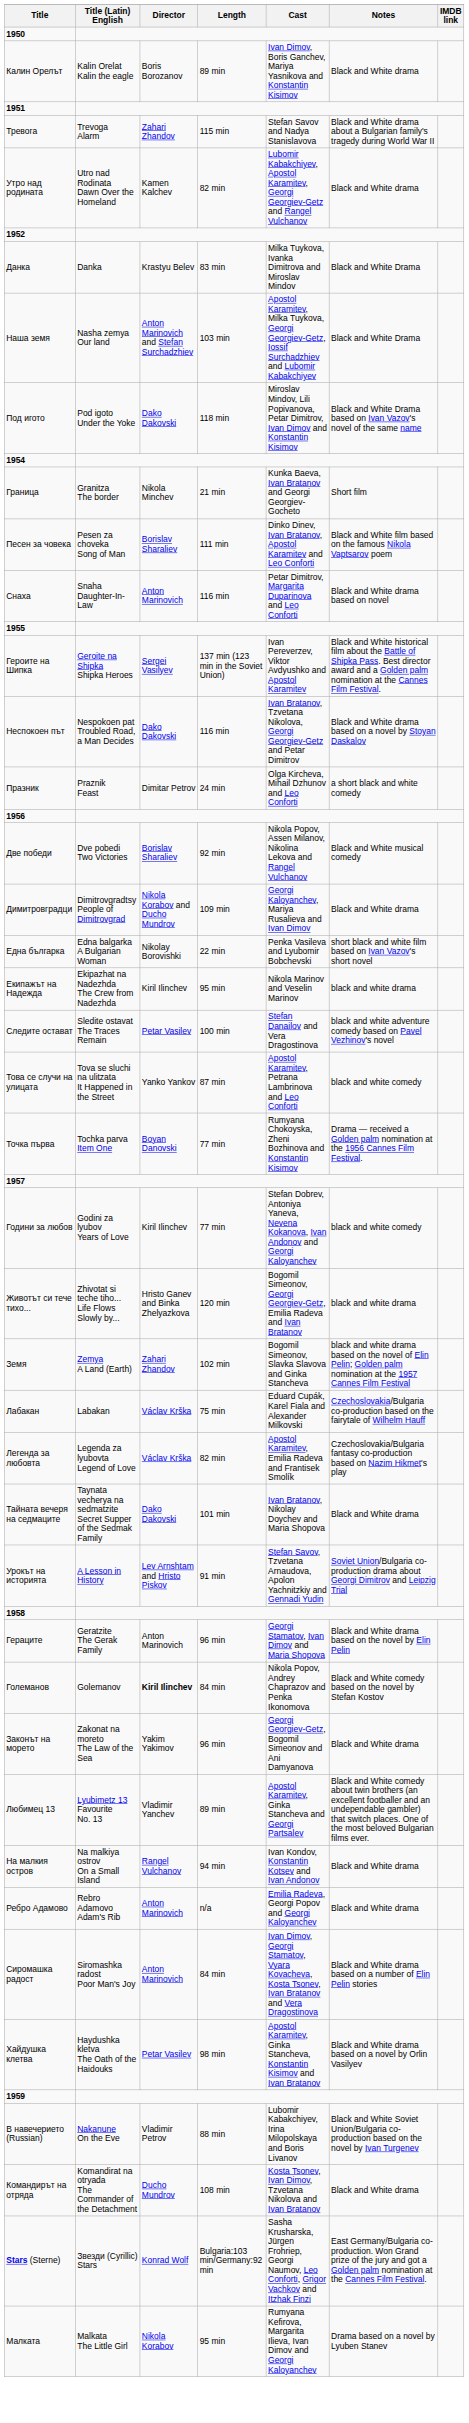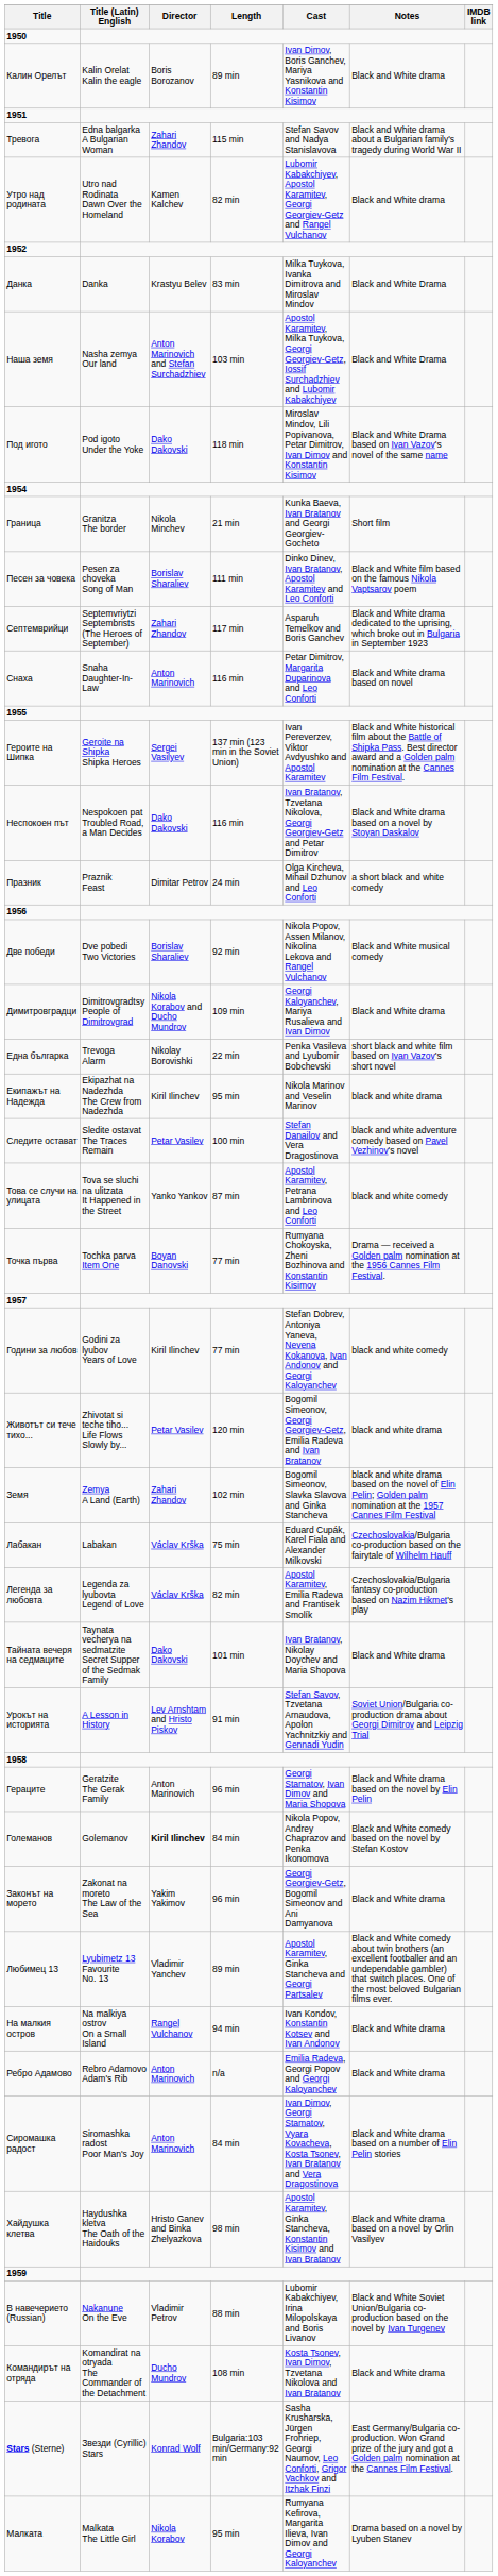Тревога | Title (Latin) English: Trevoga Alarm -> Edna balgarka A Bulgarian Woman
+ row: Септемврийци | Septemvriytzi Septembrists (The Heroes of September) | Zahari Zhandov | 117 min | Asparuh Temelkov and Boris Ganchev | Black and White drama dedicated to the uprising, which broke out in Bulgaria in September 1923
Една българка | Title (Latin) English: Edna balgarka A Bulgarian Woman -> Trevoga Alarm
Животът си тече тихо... | Director: Hristo Ganev and Binka Zhelyazkova -> Petar Vasilev
Хайдушка клетва | Director: Petar Vasilev -> Hristo Ganev and Binka Zhelyazkova
